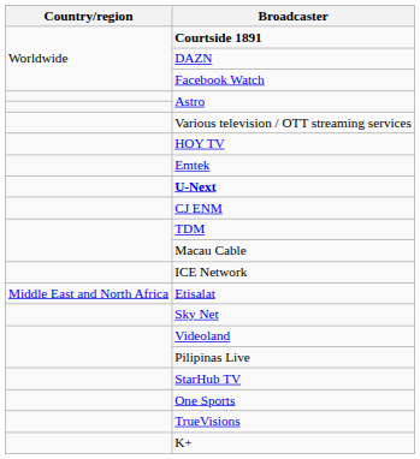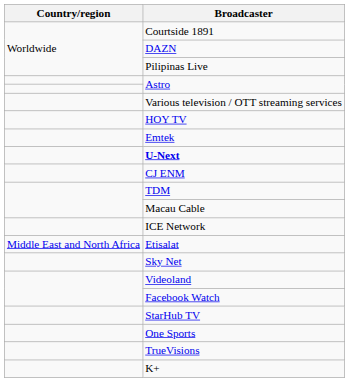row 2 | Broadcaster: bold -> normal
row 4 | Broadcaster: Facebook Watch -> Pilipinas Live
row 18 | Broadcaster: Pilipinas Live -> Facebook Watch
